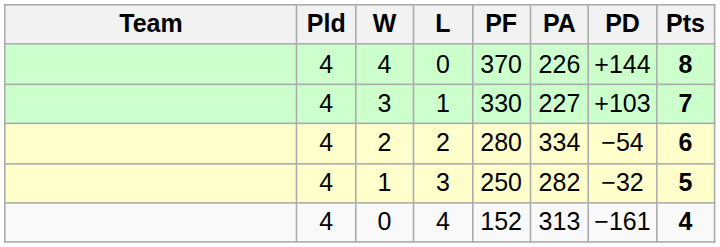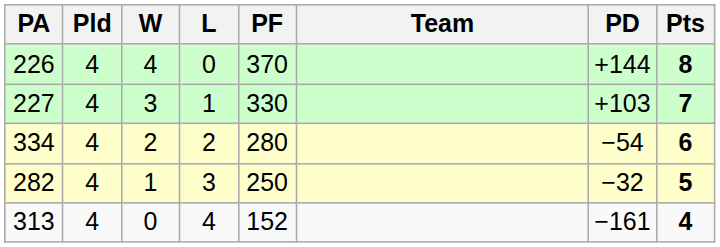columns swapped: Team <-> PA
